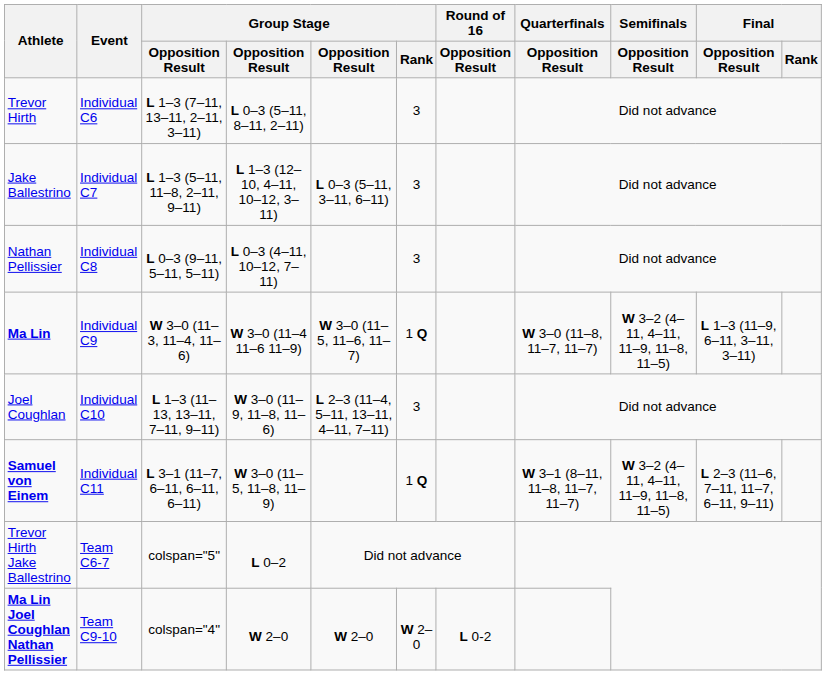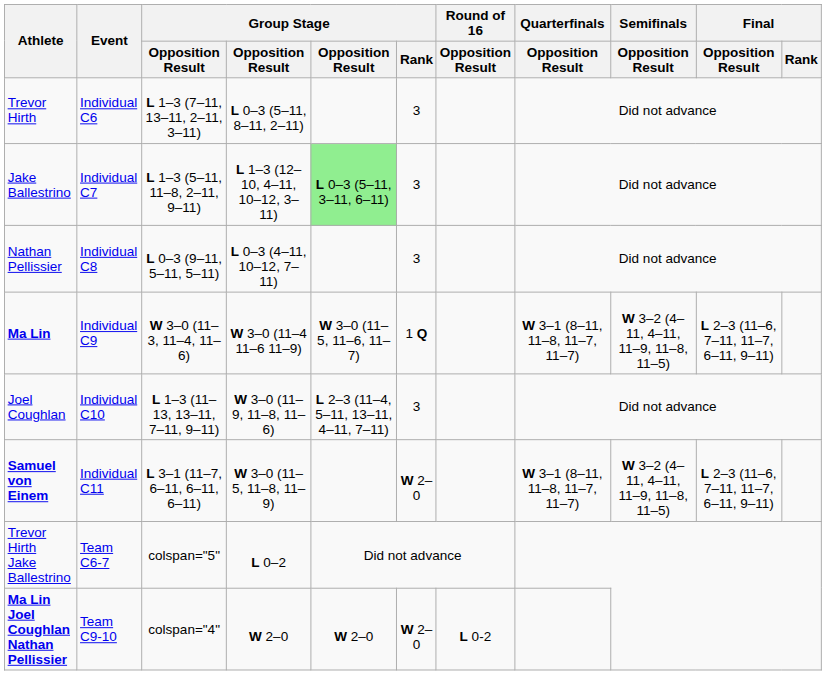Jake Ballestrino | column 5: no background -> lightgreen background
Ma Lin | Quarterfinals / Opposition Result: W 3–0 (11–8, 11–7, 11–7) -> W 3–1 (8–11, 11–8, 11–7, 11–7)
Ma Lin | Final / Opposition Result: L 1–3 (11–9, 6–11, 3–11, 3–11) -> L 2–3 (11–6, 7–11, 11–7, 6–11, 9–11)
Samuel von Einem | Group Stage / Rank: 1 Q -> W 2–0
